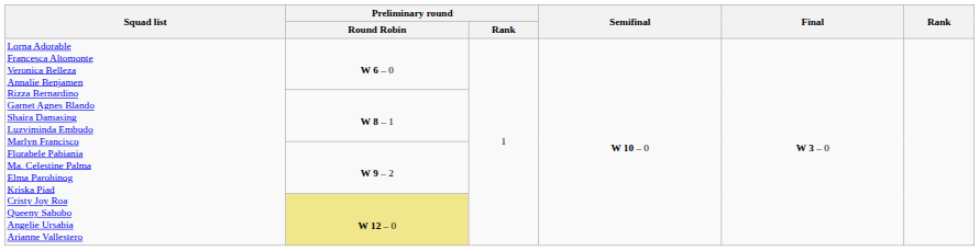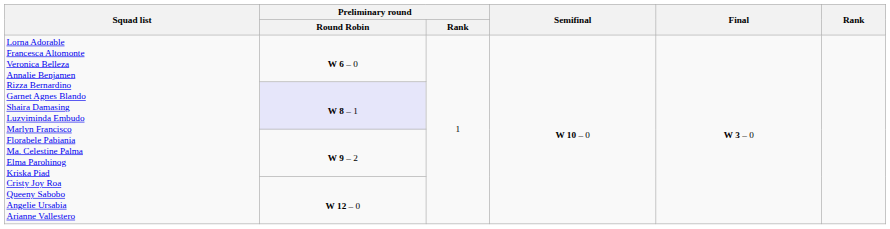W 8 – 1 | Preliminary round / Round Robin: no background -> lavender background
W 12 – 0 | Preliminary round / Round Robin: khaki background -> no background
